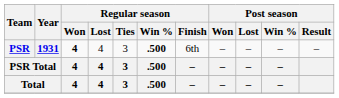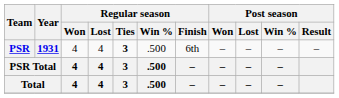PSR | Regular season / Won: bold -> normal
PSR | Regular season / Ties: normal -> bold
PSR | Regular season / Win %: bold -> normal
